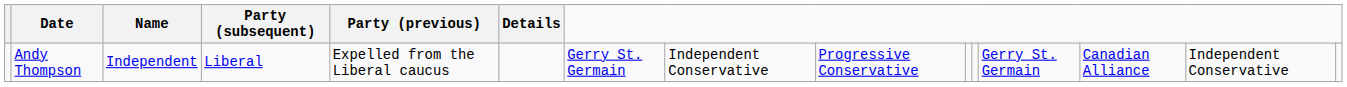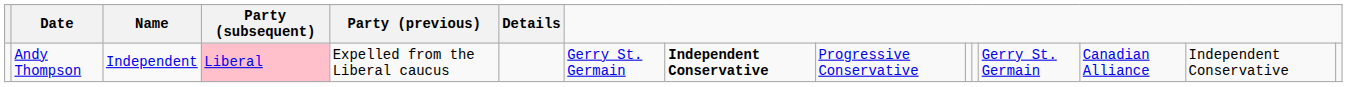Andy Thompson | Party (subsequent): no background -> pink background
Andy Thompson | column 8: normal -> bold
